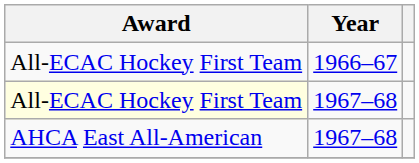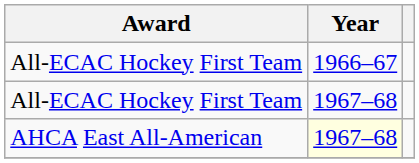row 3 | Award: lightyellow background -> no background
row 4 | Year: no background -> lightyellow background
